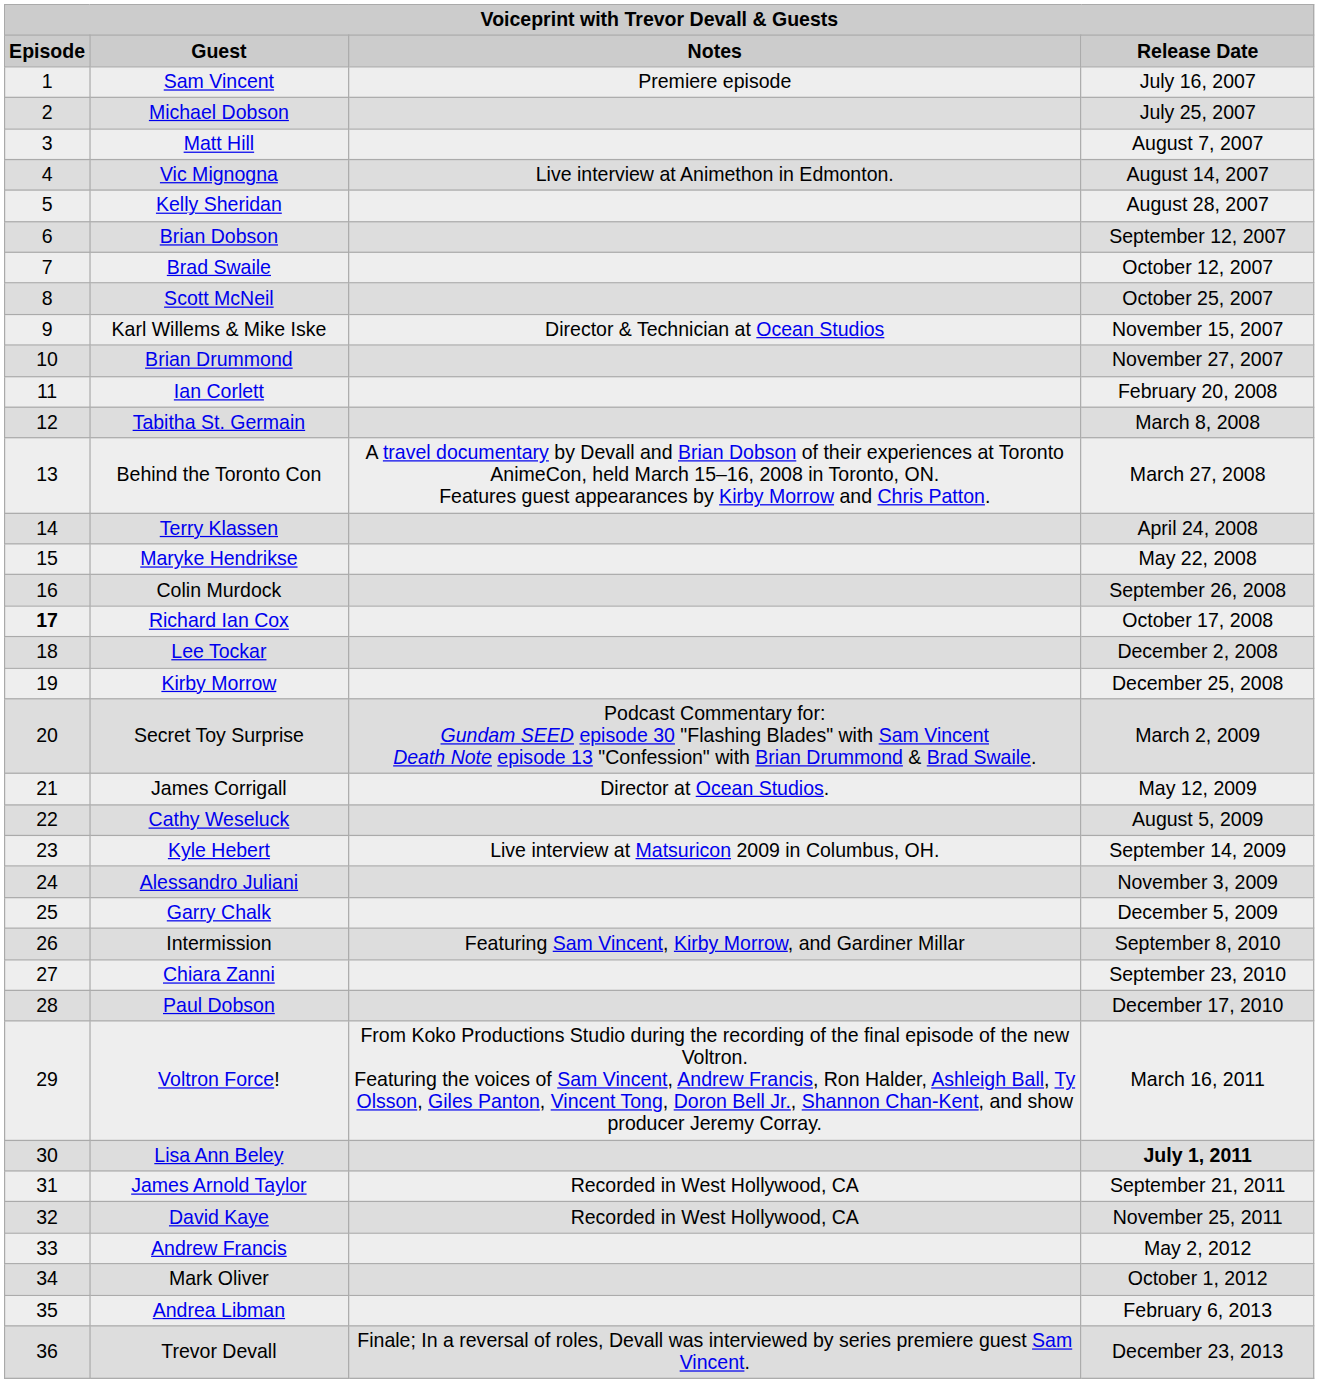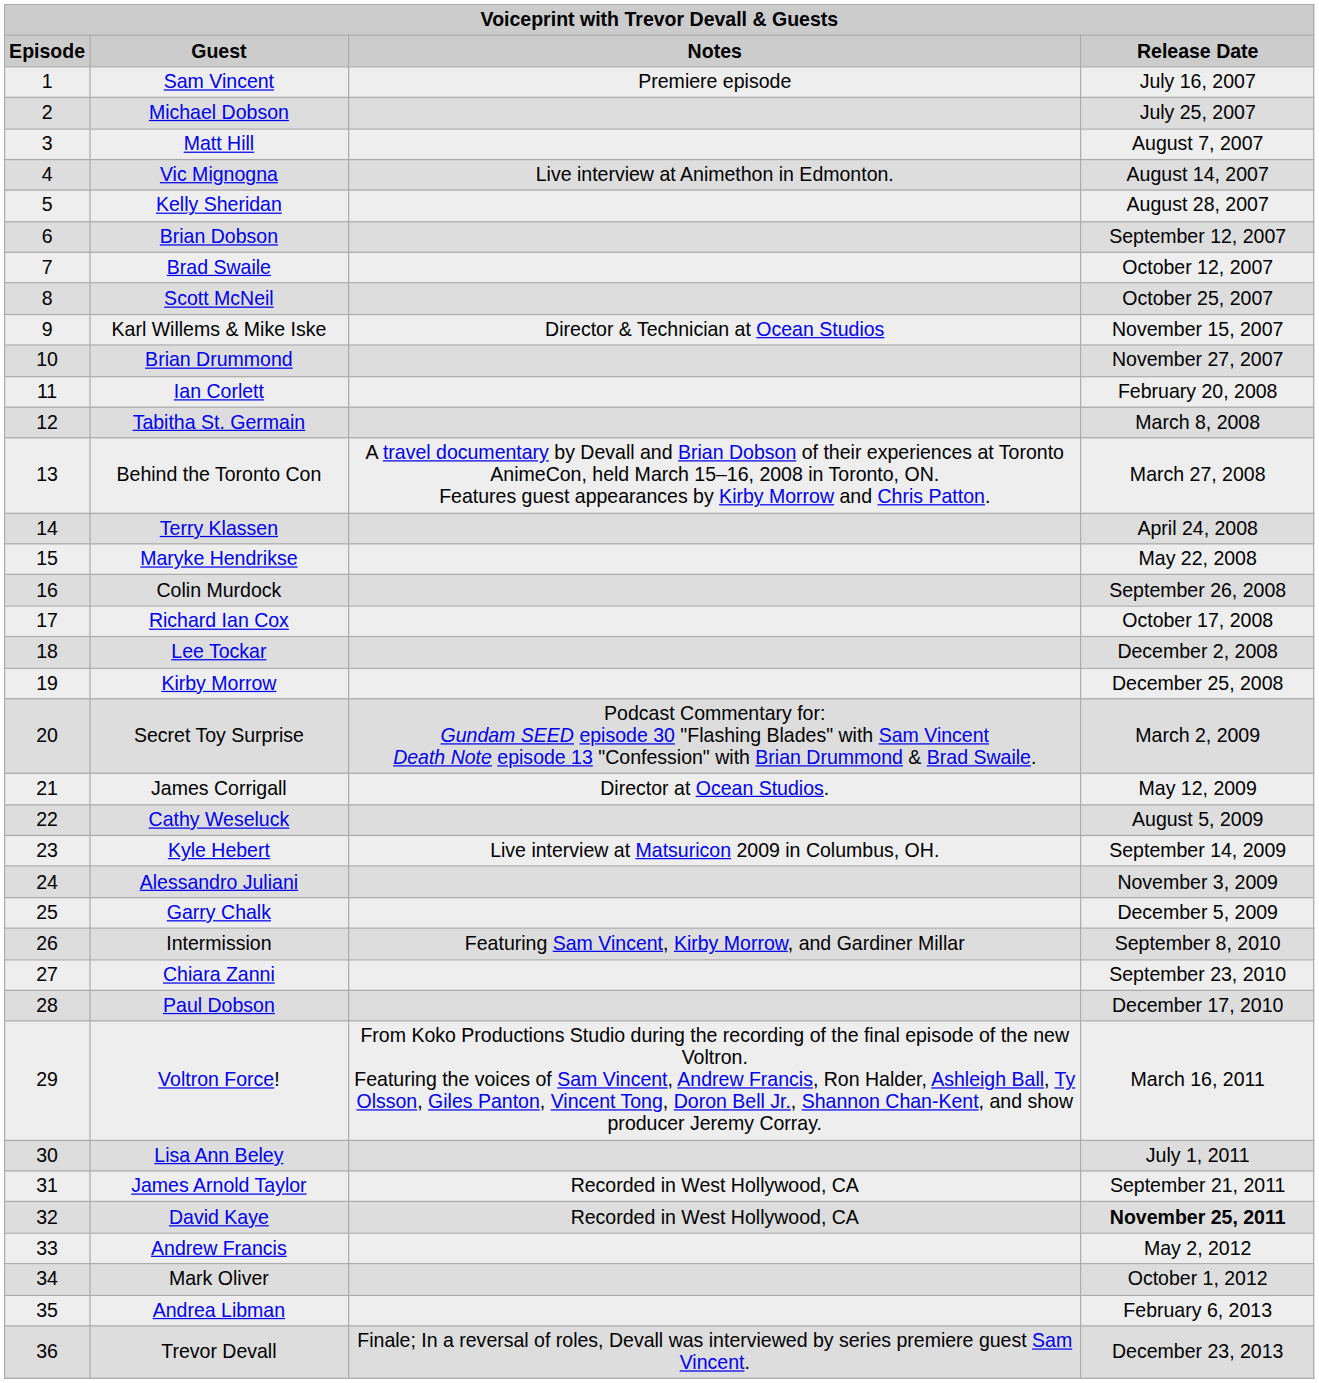Richard Ian Cox | Episode: bold -> normal
Lisa Ann Beley | Release Date: bold -> normal
David Kaye | Release Date: normal -> bold
